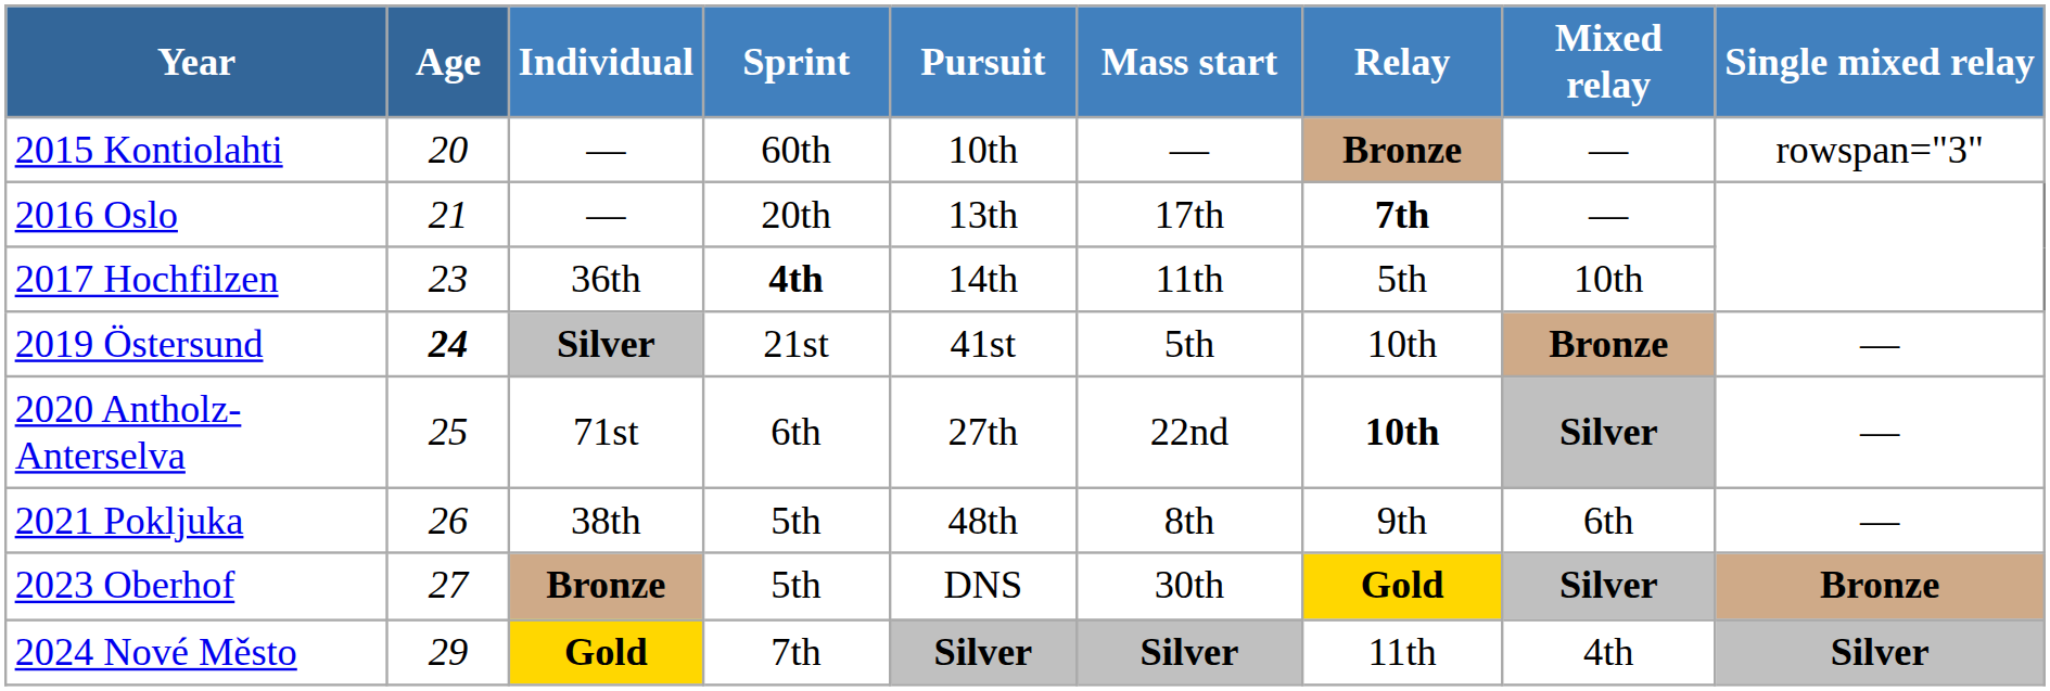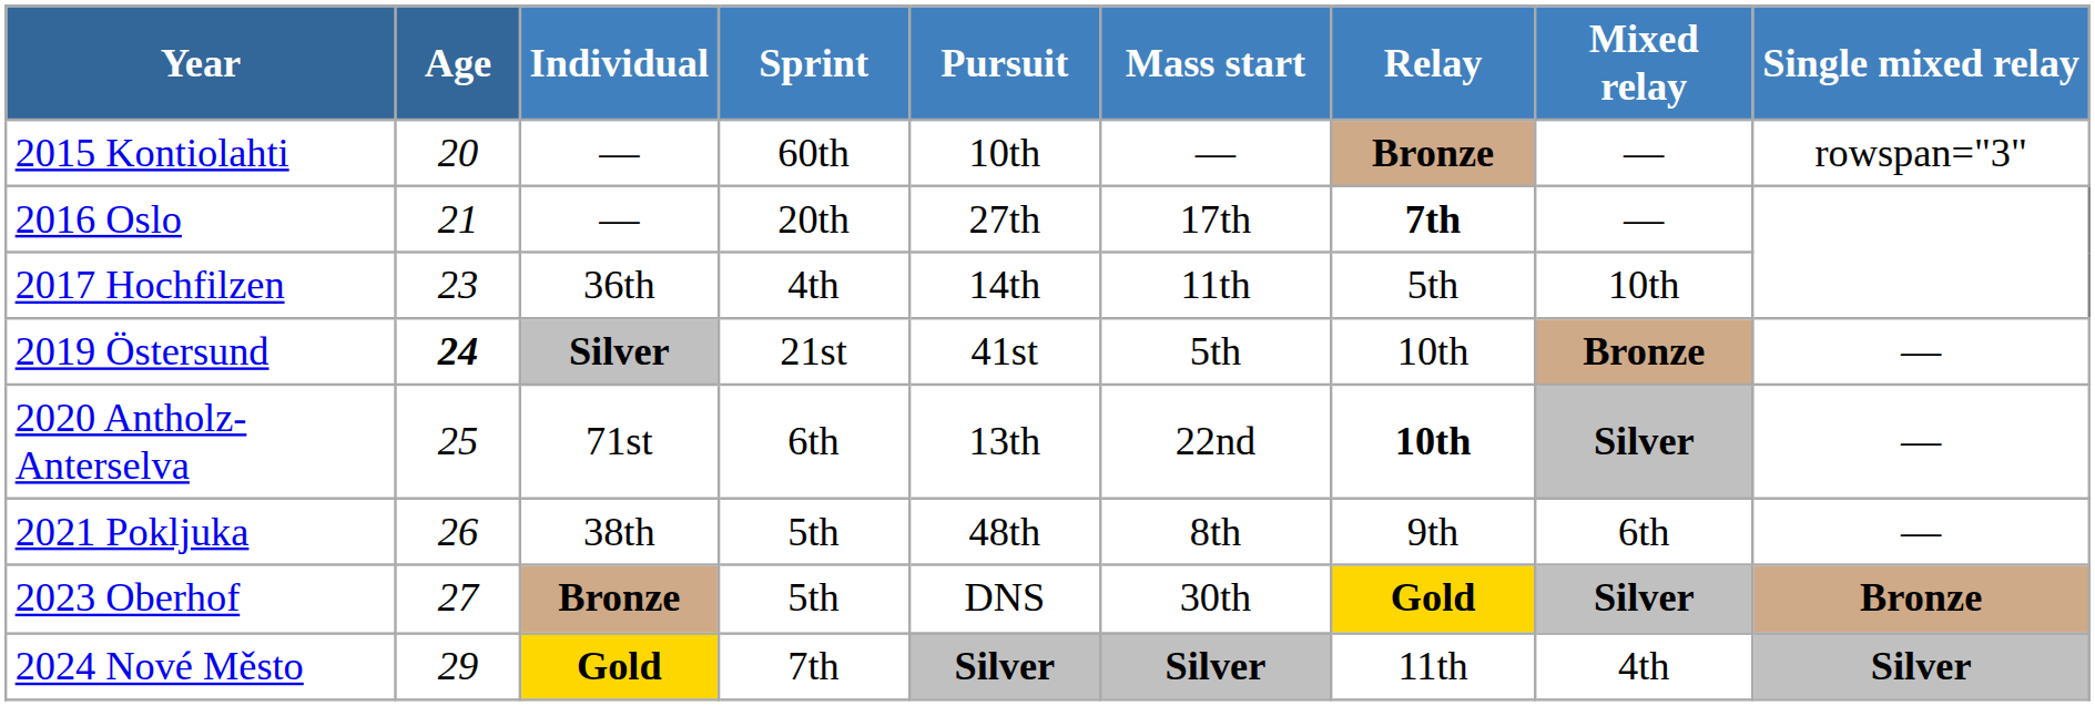2016 Oslo | Pursuit: 13th -> 27th
2017 Hochfilzen | Sprint: bold -> normal
2020 Antholz-Anterselva | Pursuit: 27th -> 13th
